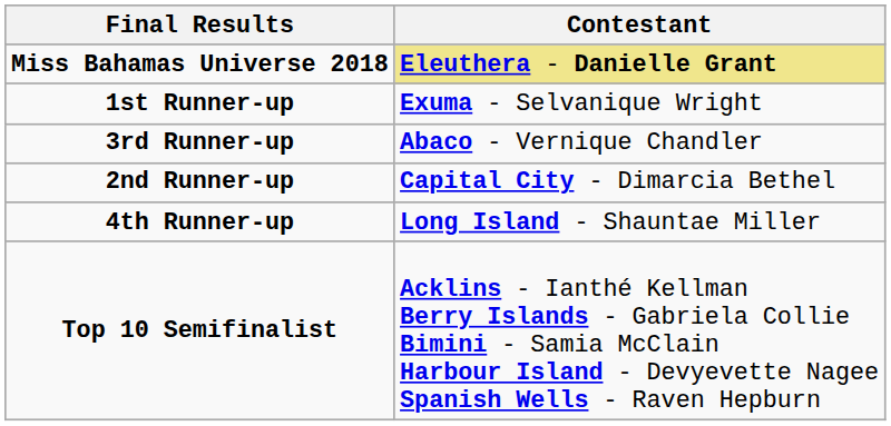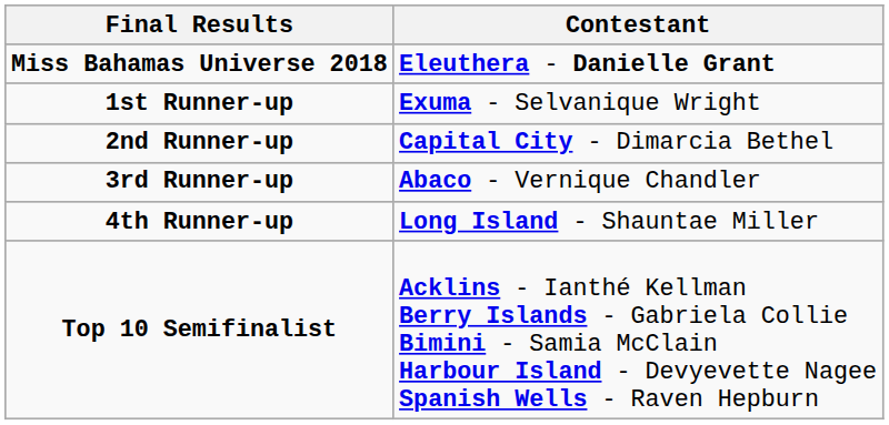Miss Bahamas Universe 2018 | Contestant: khaki background -> no background
rows swapped: 2nd Runner-up <-> 3rd Runner-up
